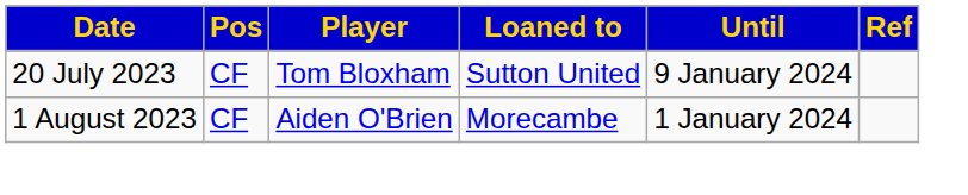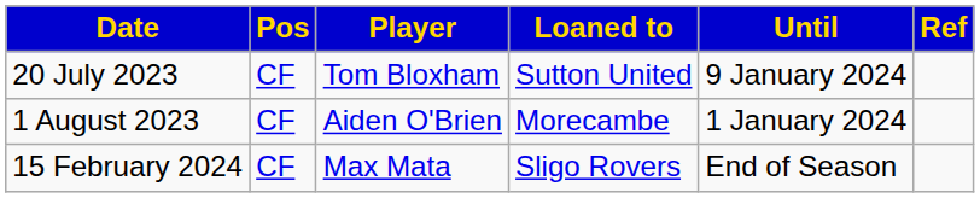+ row: 15 February 2024 | CF | Max Mata | Sligo Rovers | End of Season
